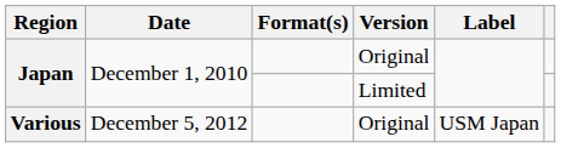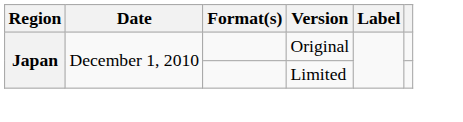- row: Various | December 5, 2012 | Original | USM Japan
